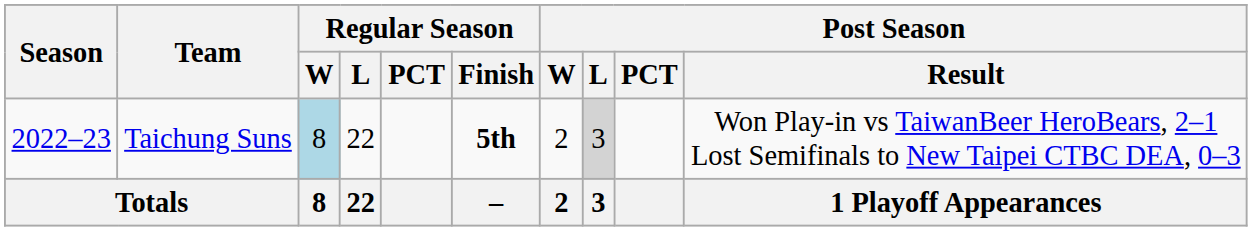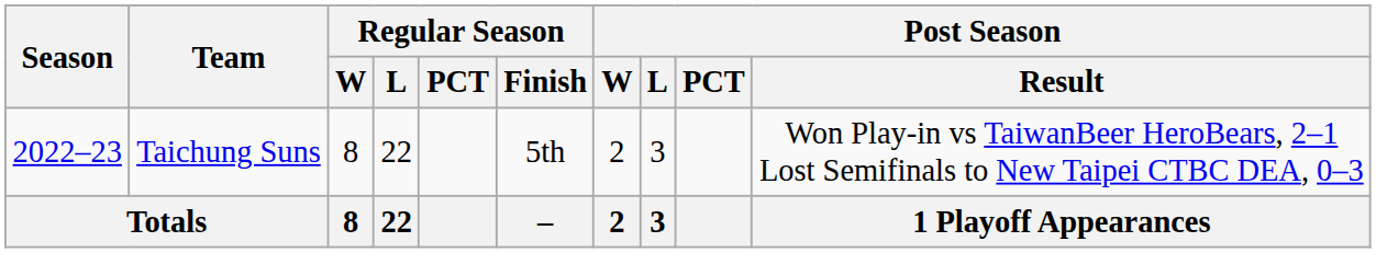Taichung Suns | Regular Season / W: lightblue background -> no background
Taichung Suns | Regular Season / Finish: bold -> normal
Taichung Suns | Post Season / L: lightgrey background -> no background
